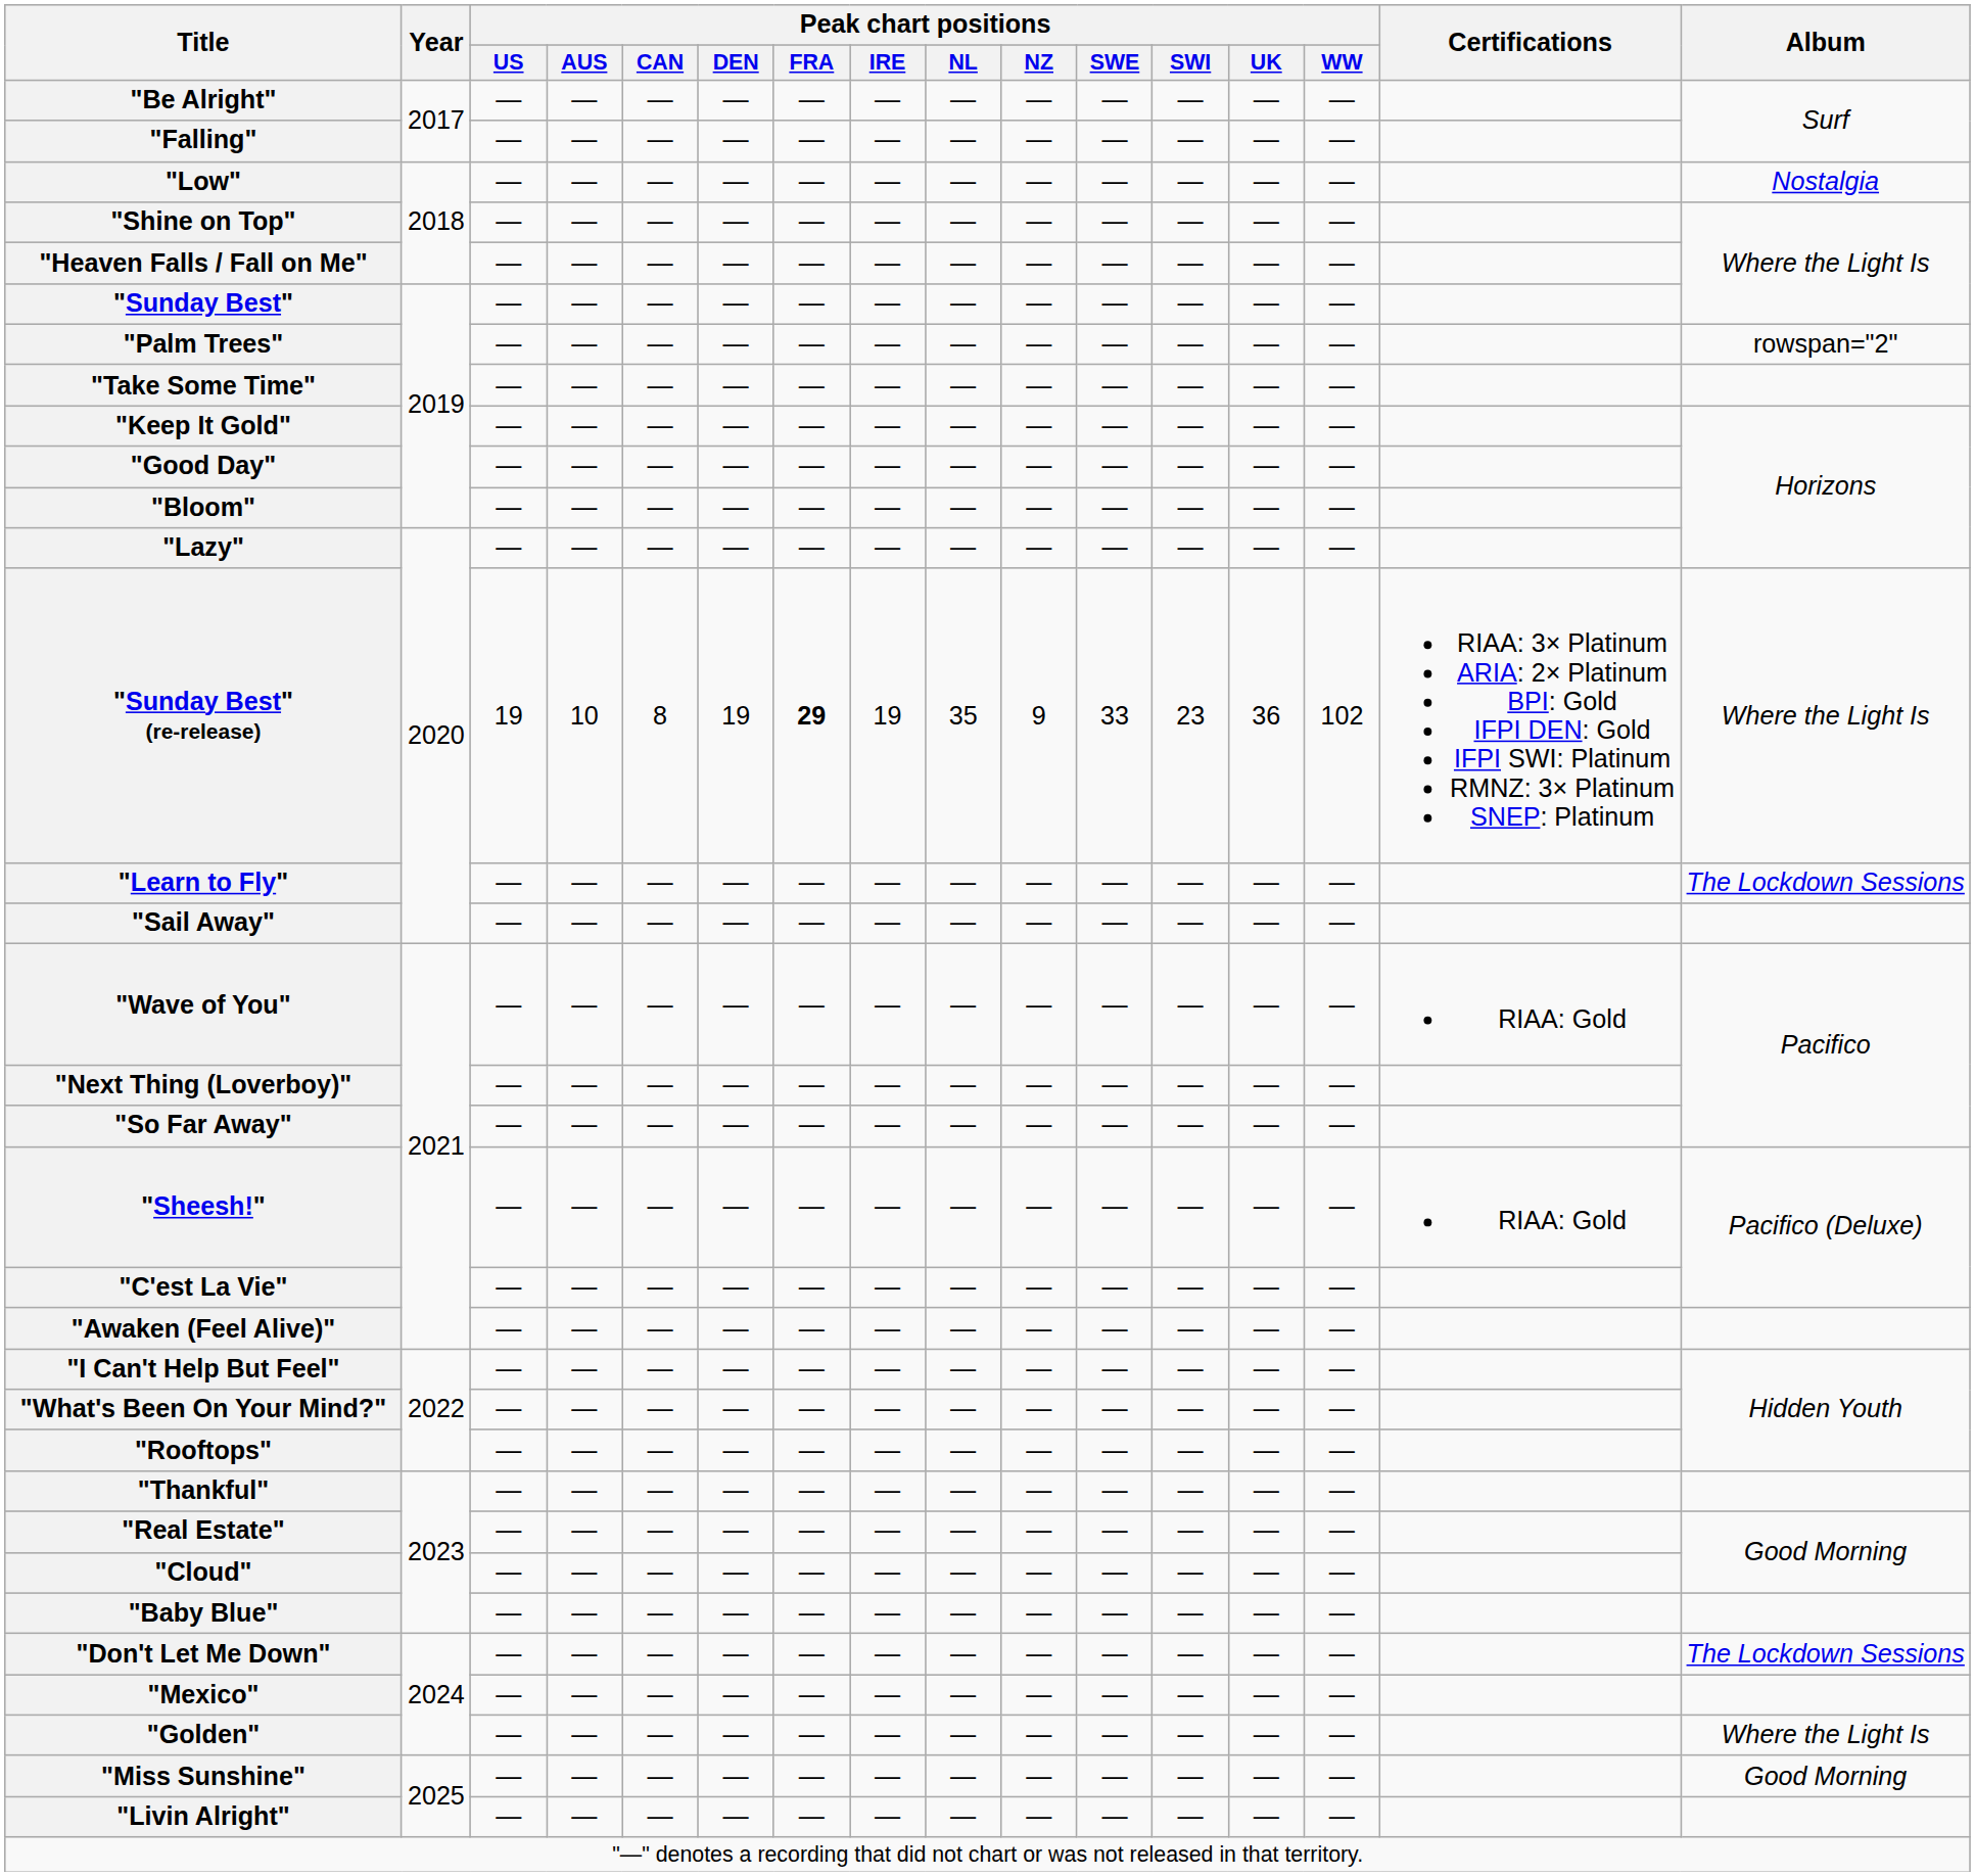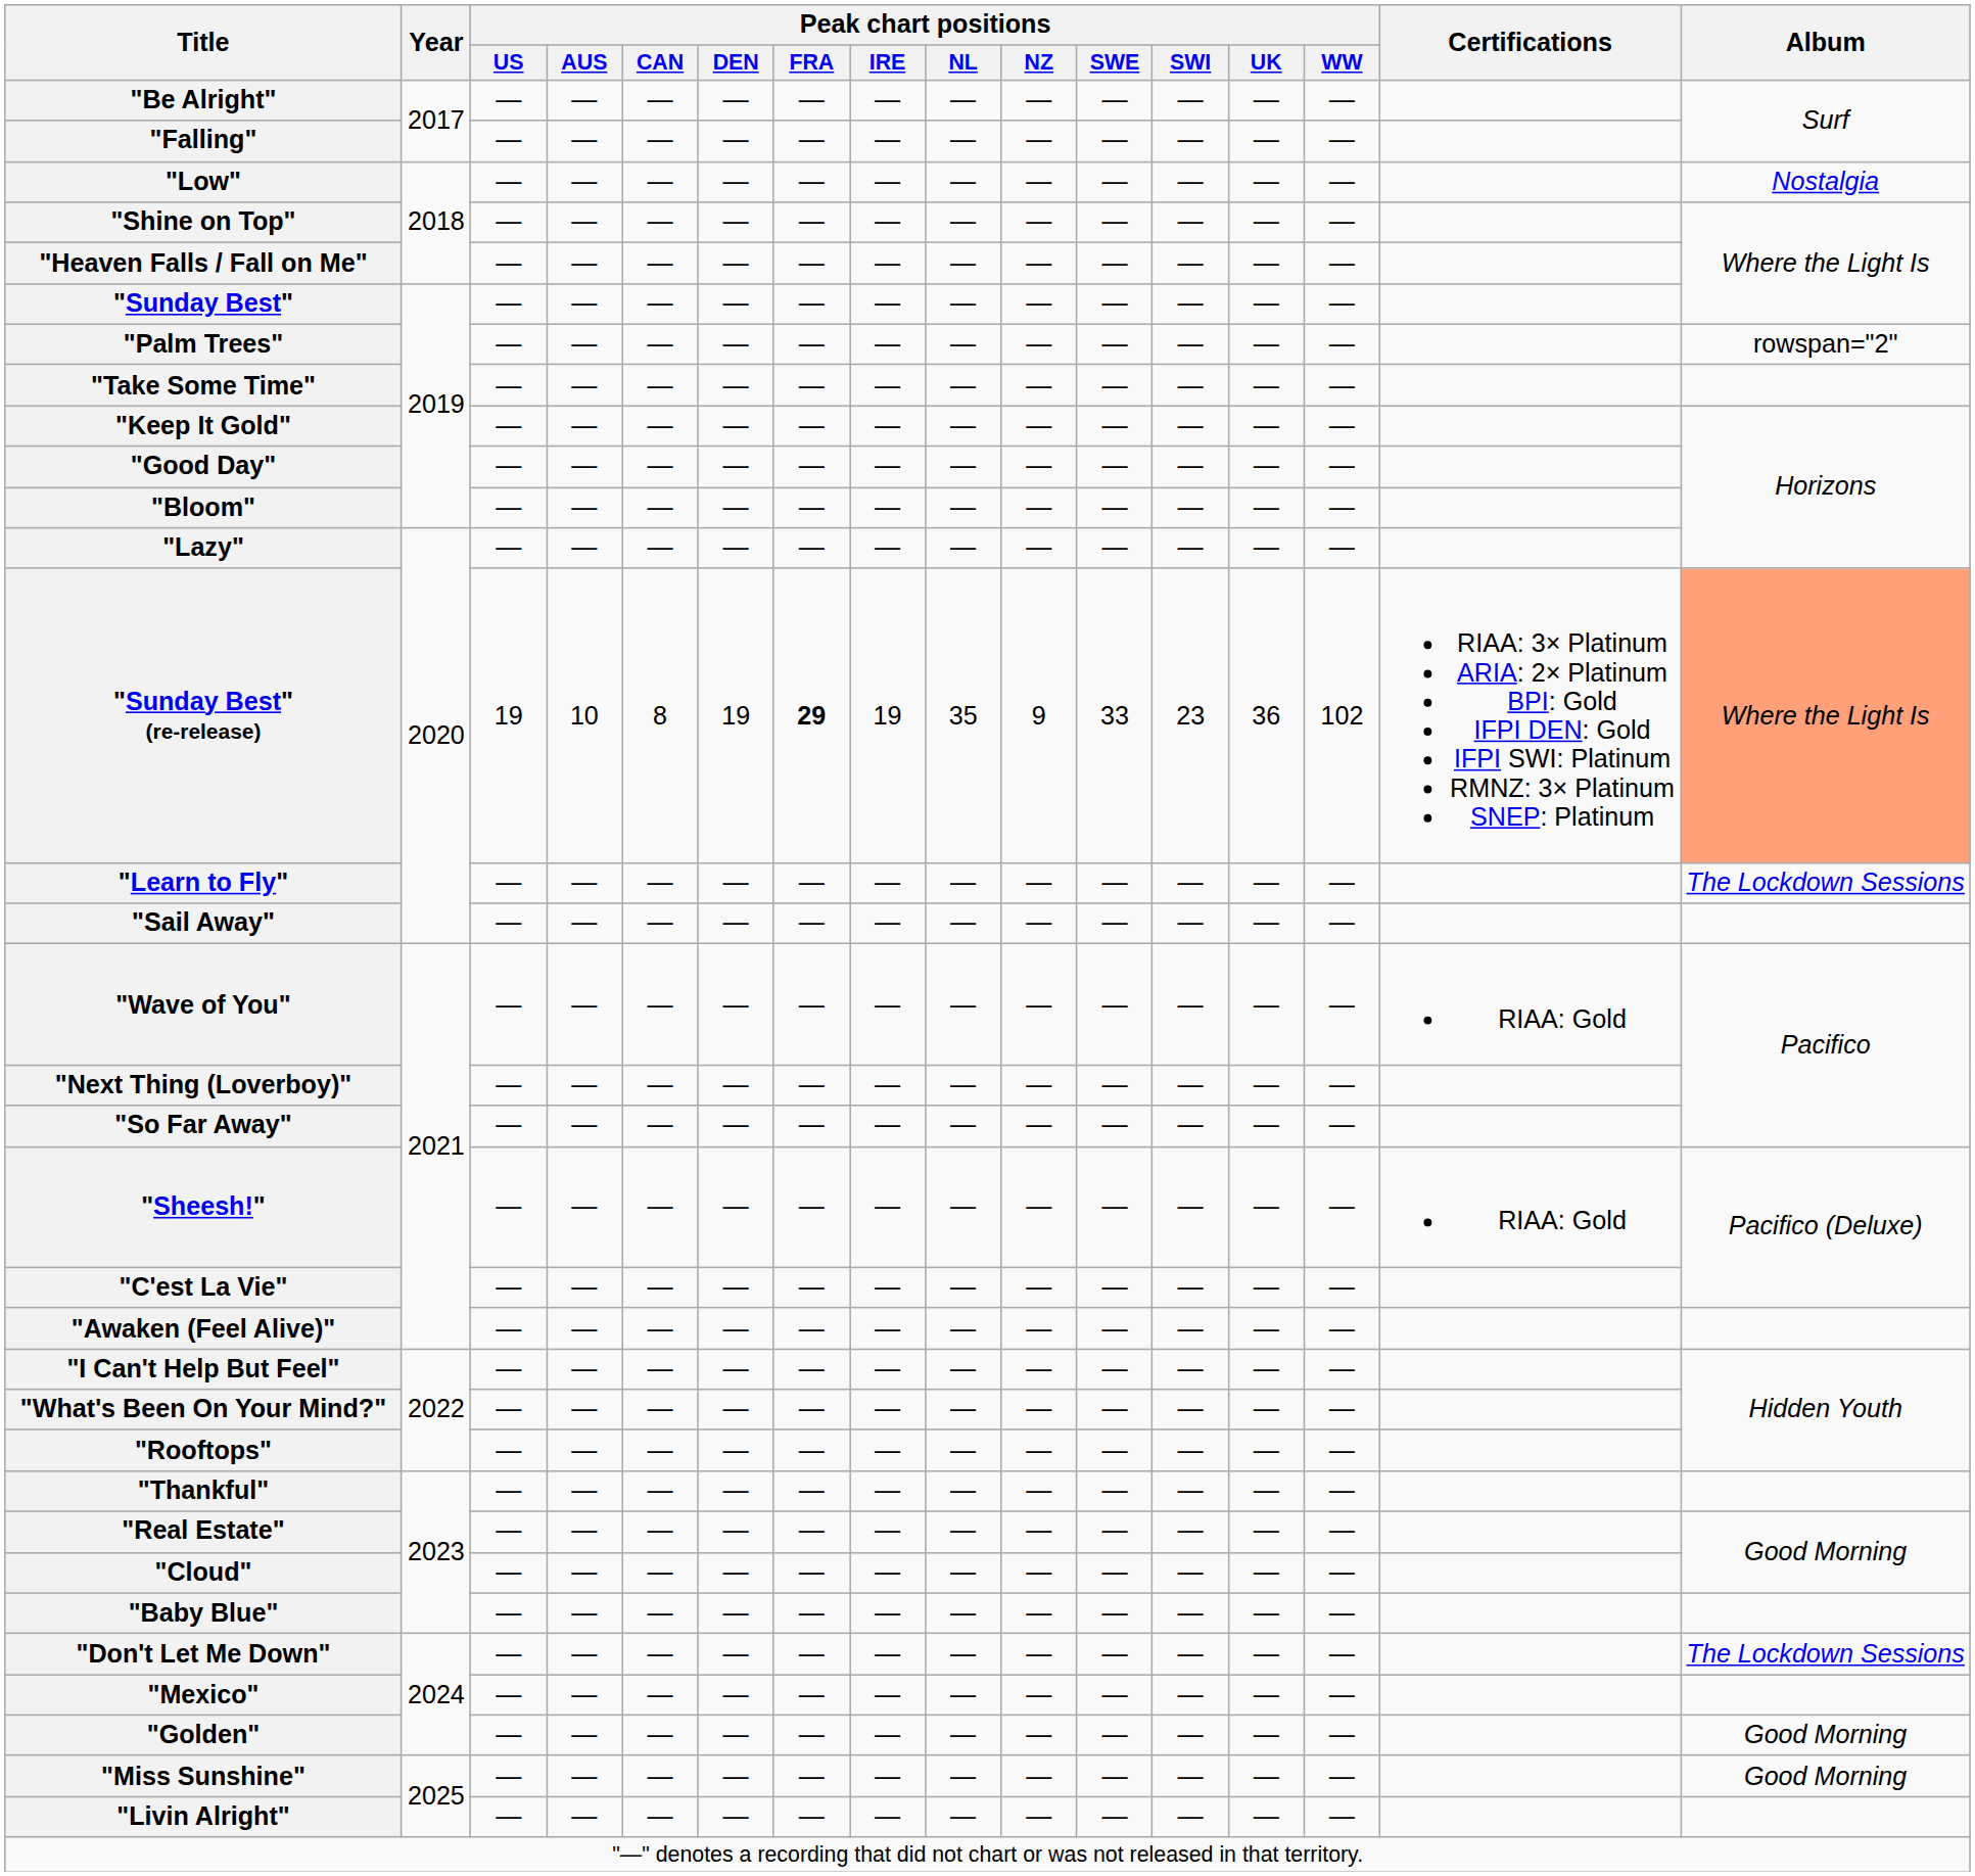"Sunday Best" (re-release) | Album: no background -> lightsalmon background
"Golden" | Album: Where the Light Is -> Good Morning
